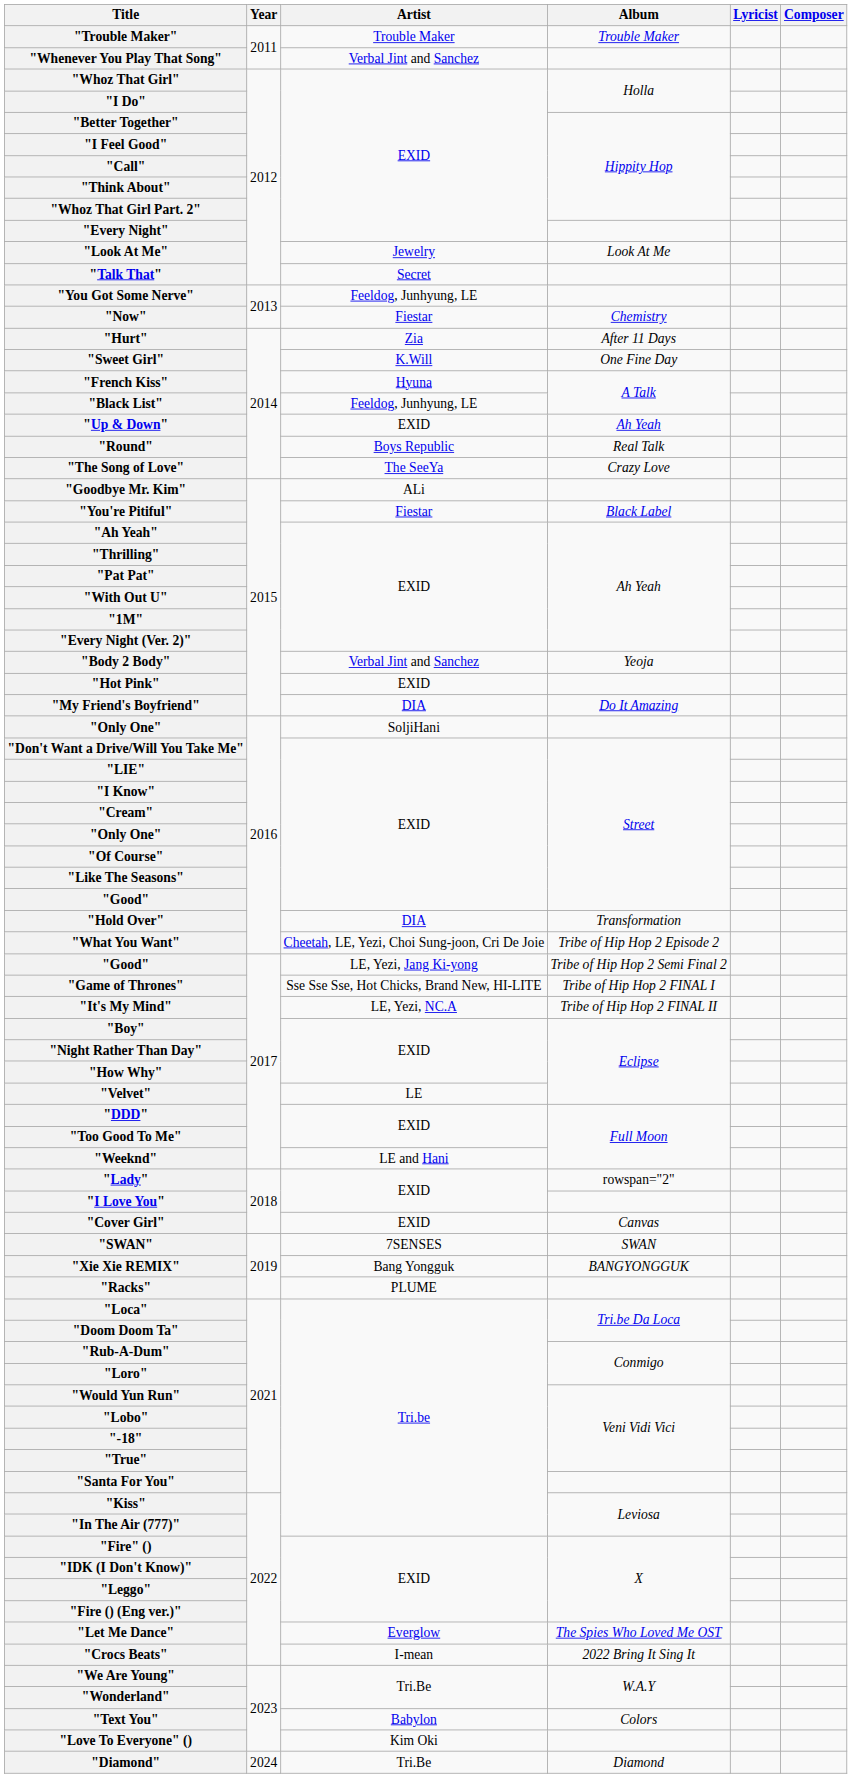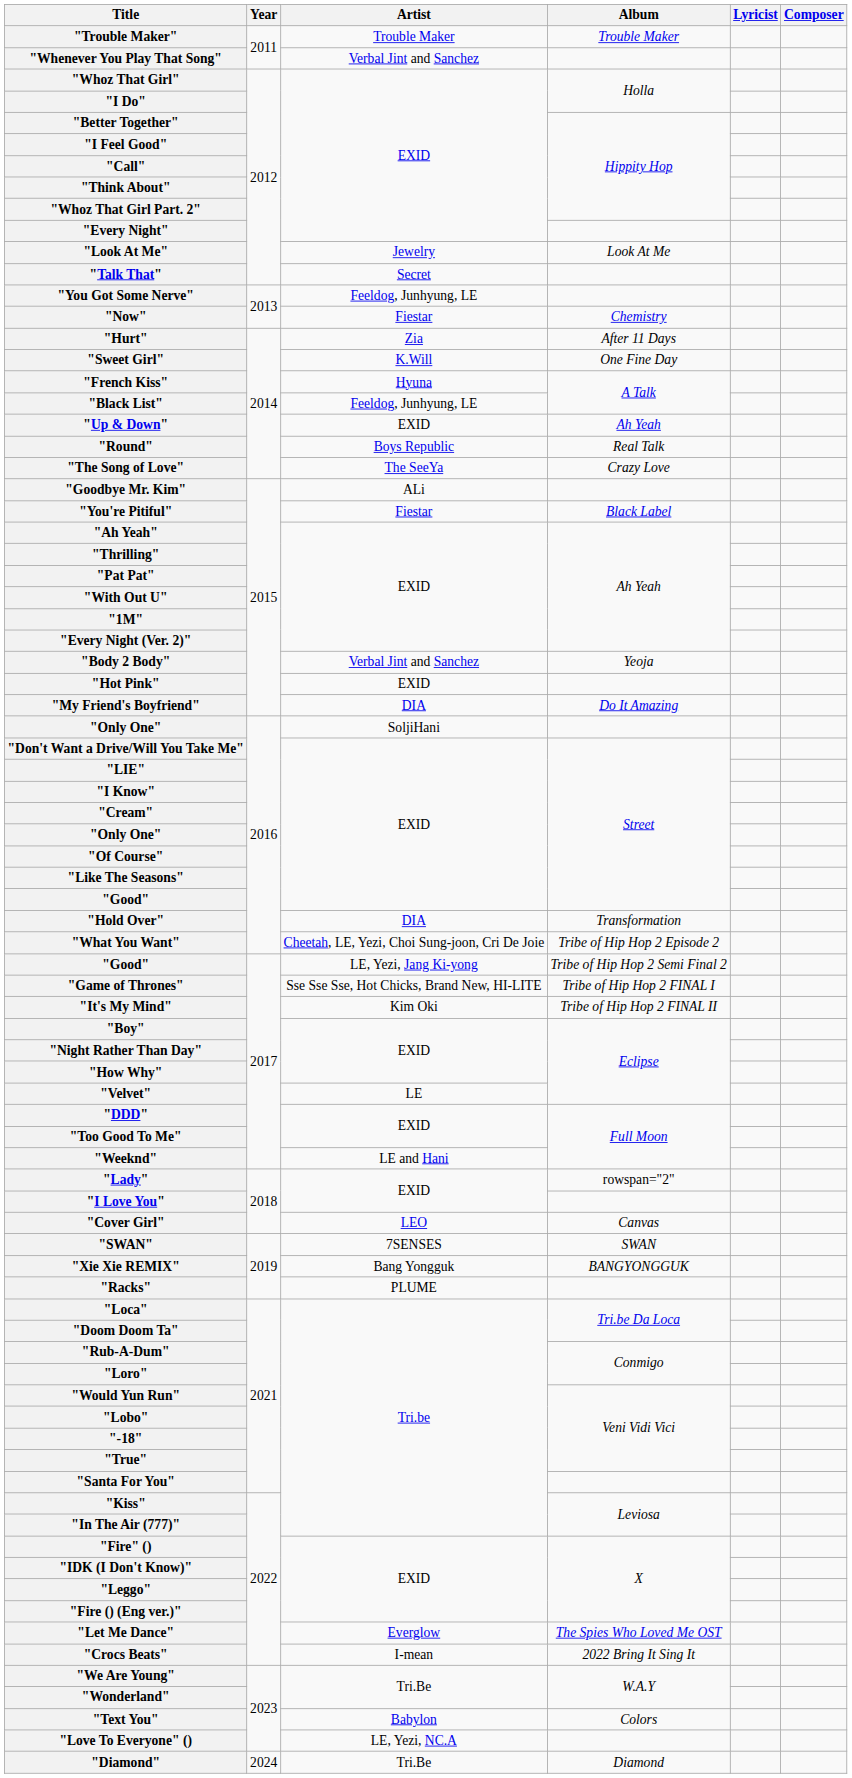"It's My Mind" | Artist: LE, Yezi, NC.A -> Kim Oki
"Cover Girl" | Artist: EXID -> LEO
"Love To Everyone" () | Artist: Kim Oki -> LE, Yezi, NC.A
